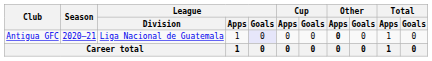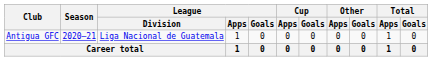Antigua GFC | League / Goals: lavender background -> no background
Antigua GFC | Other / Apps: bold -> normal
